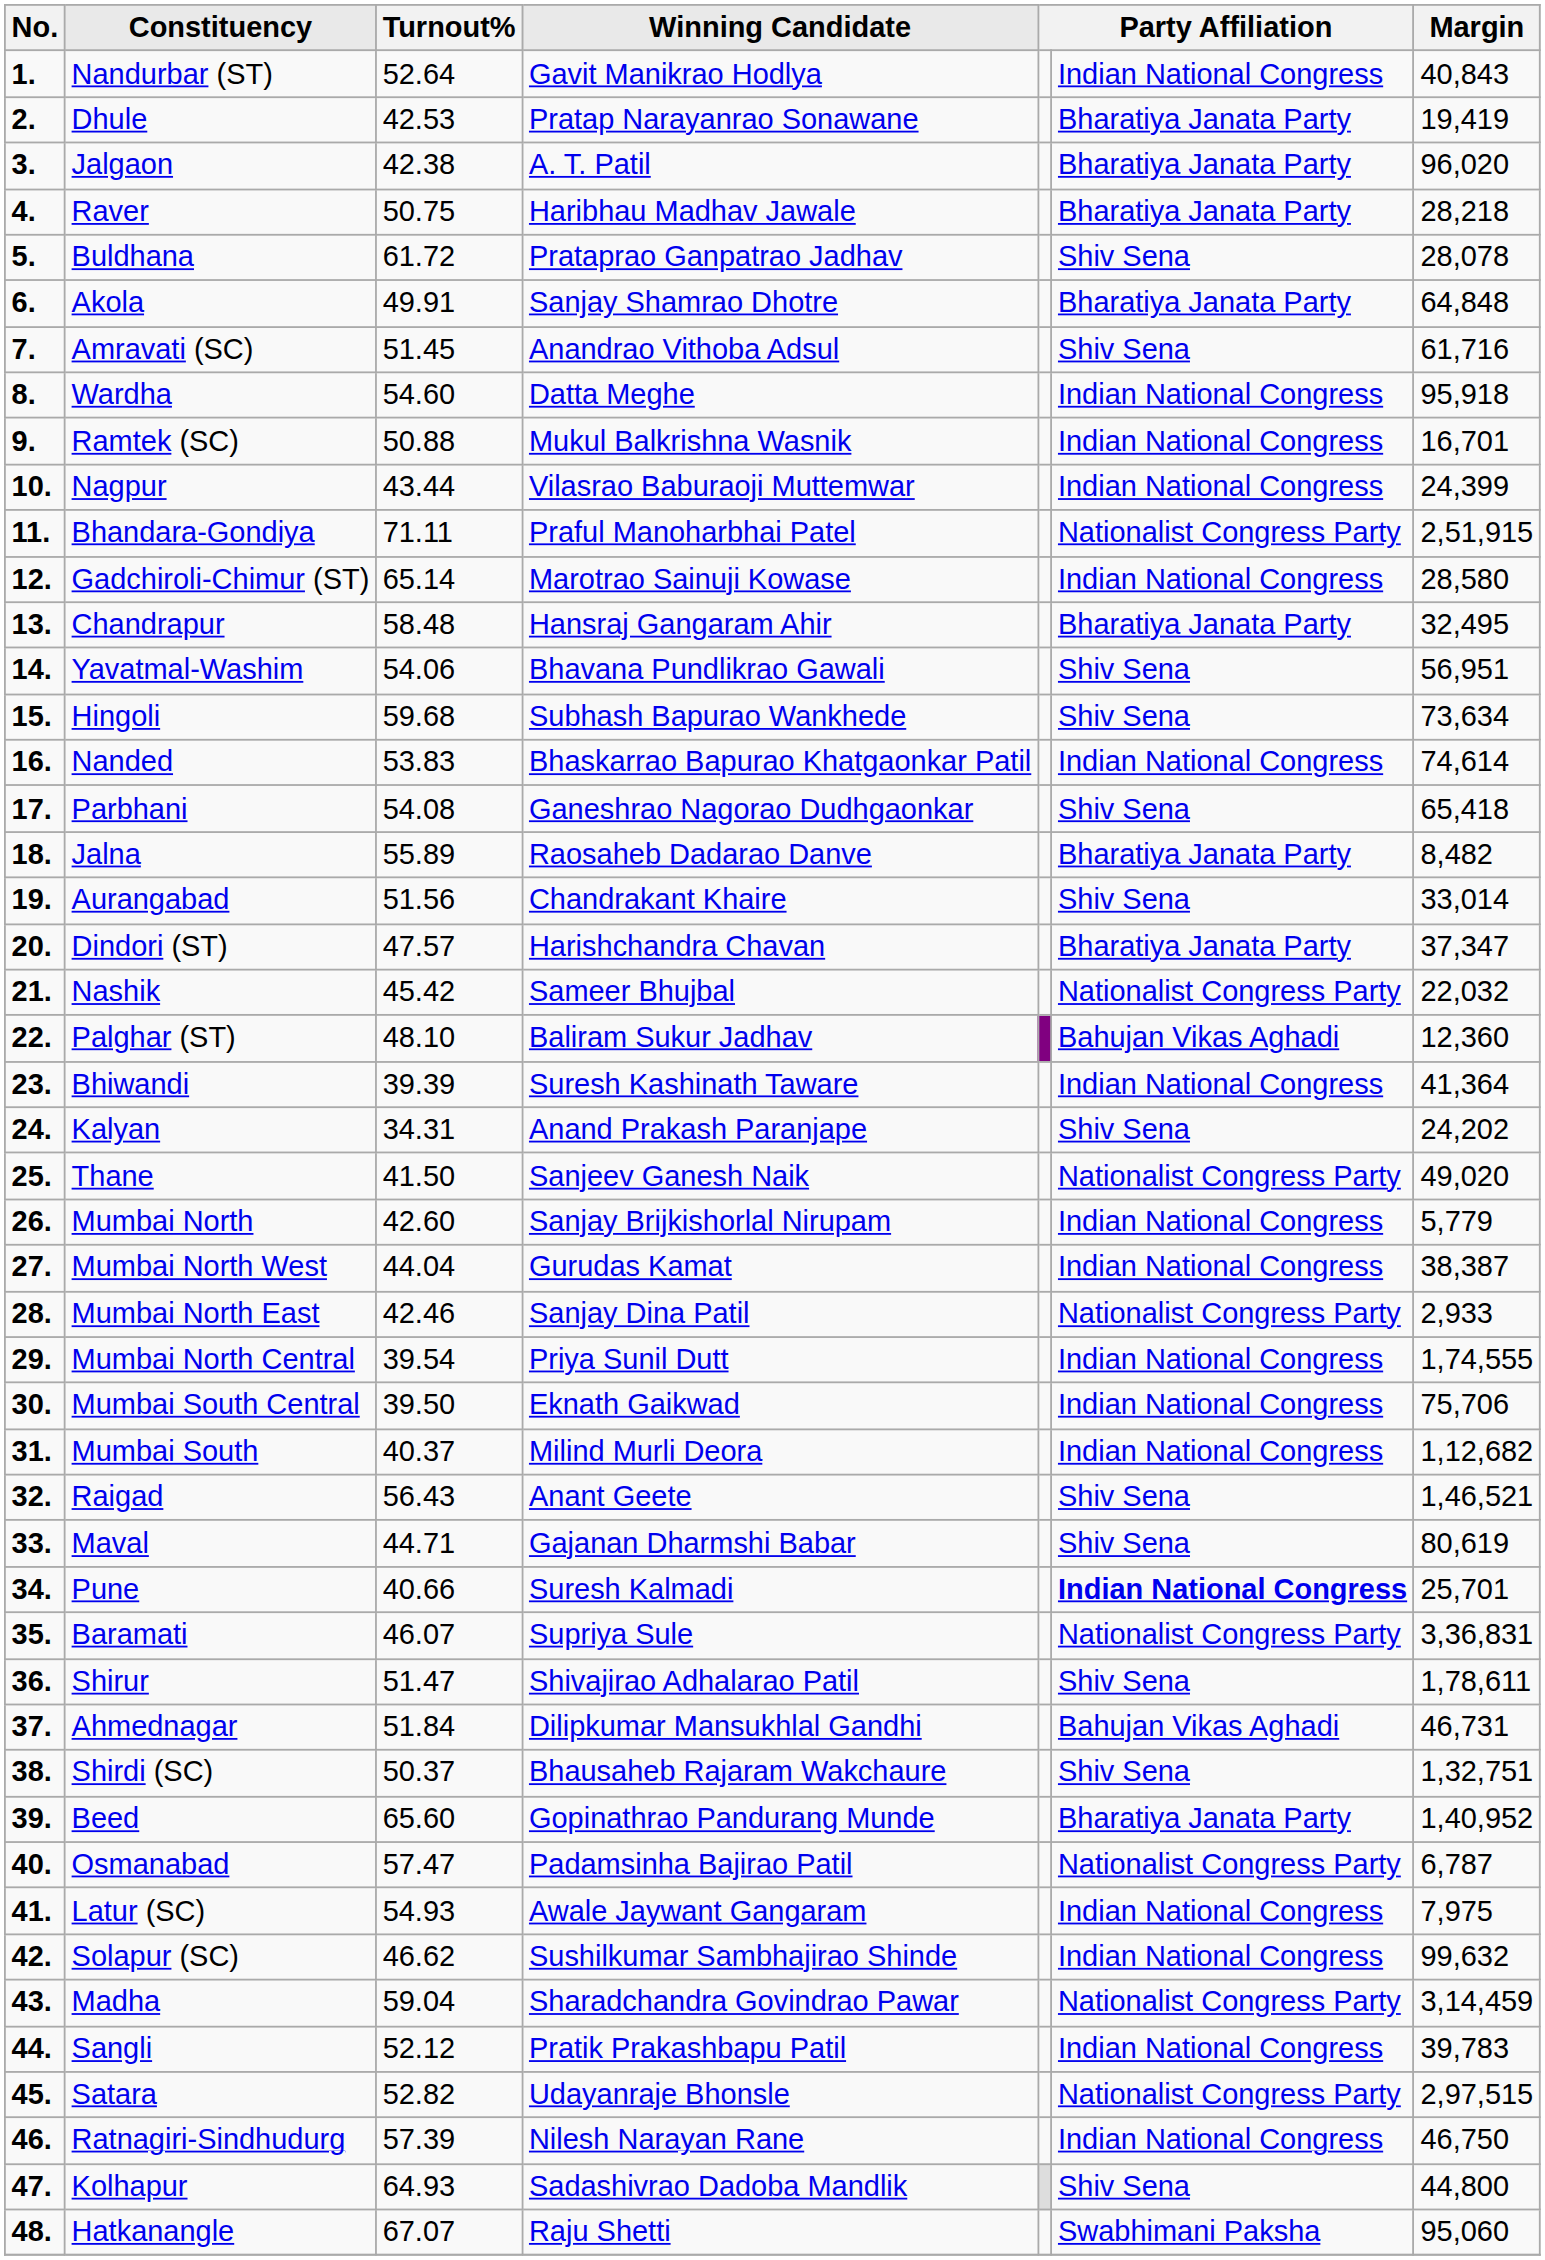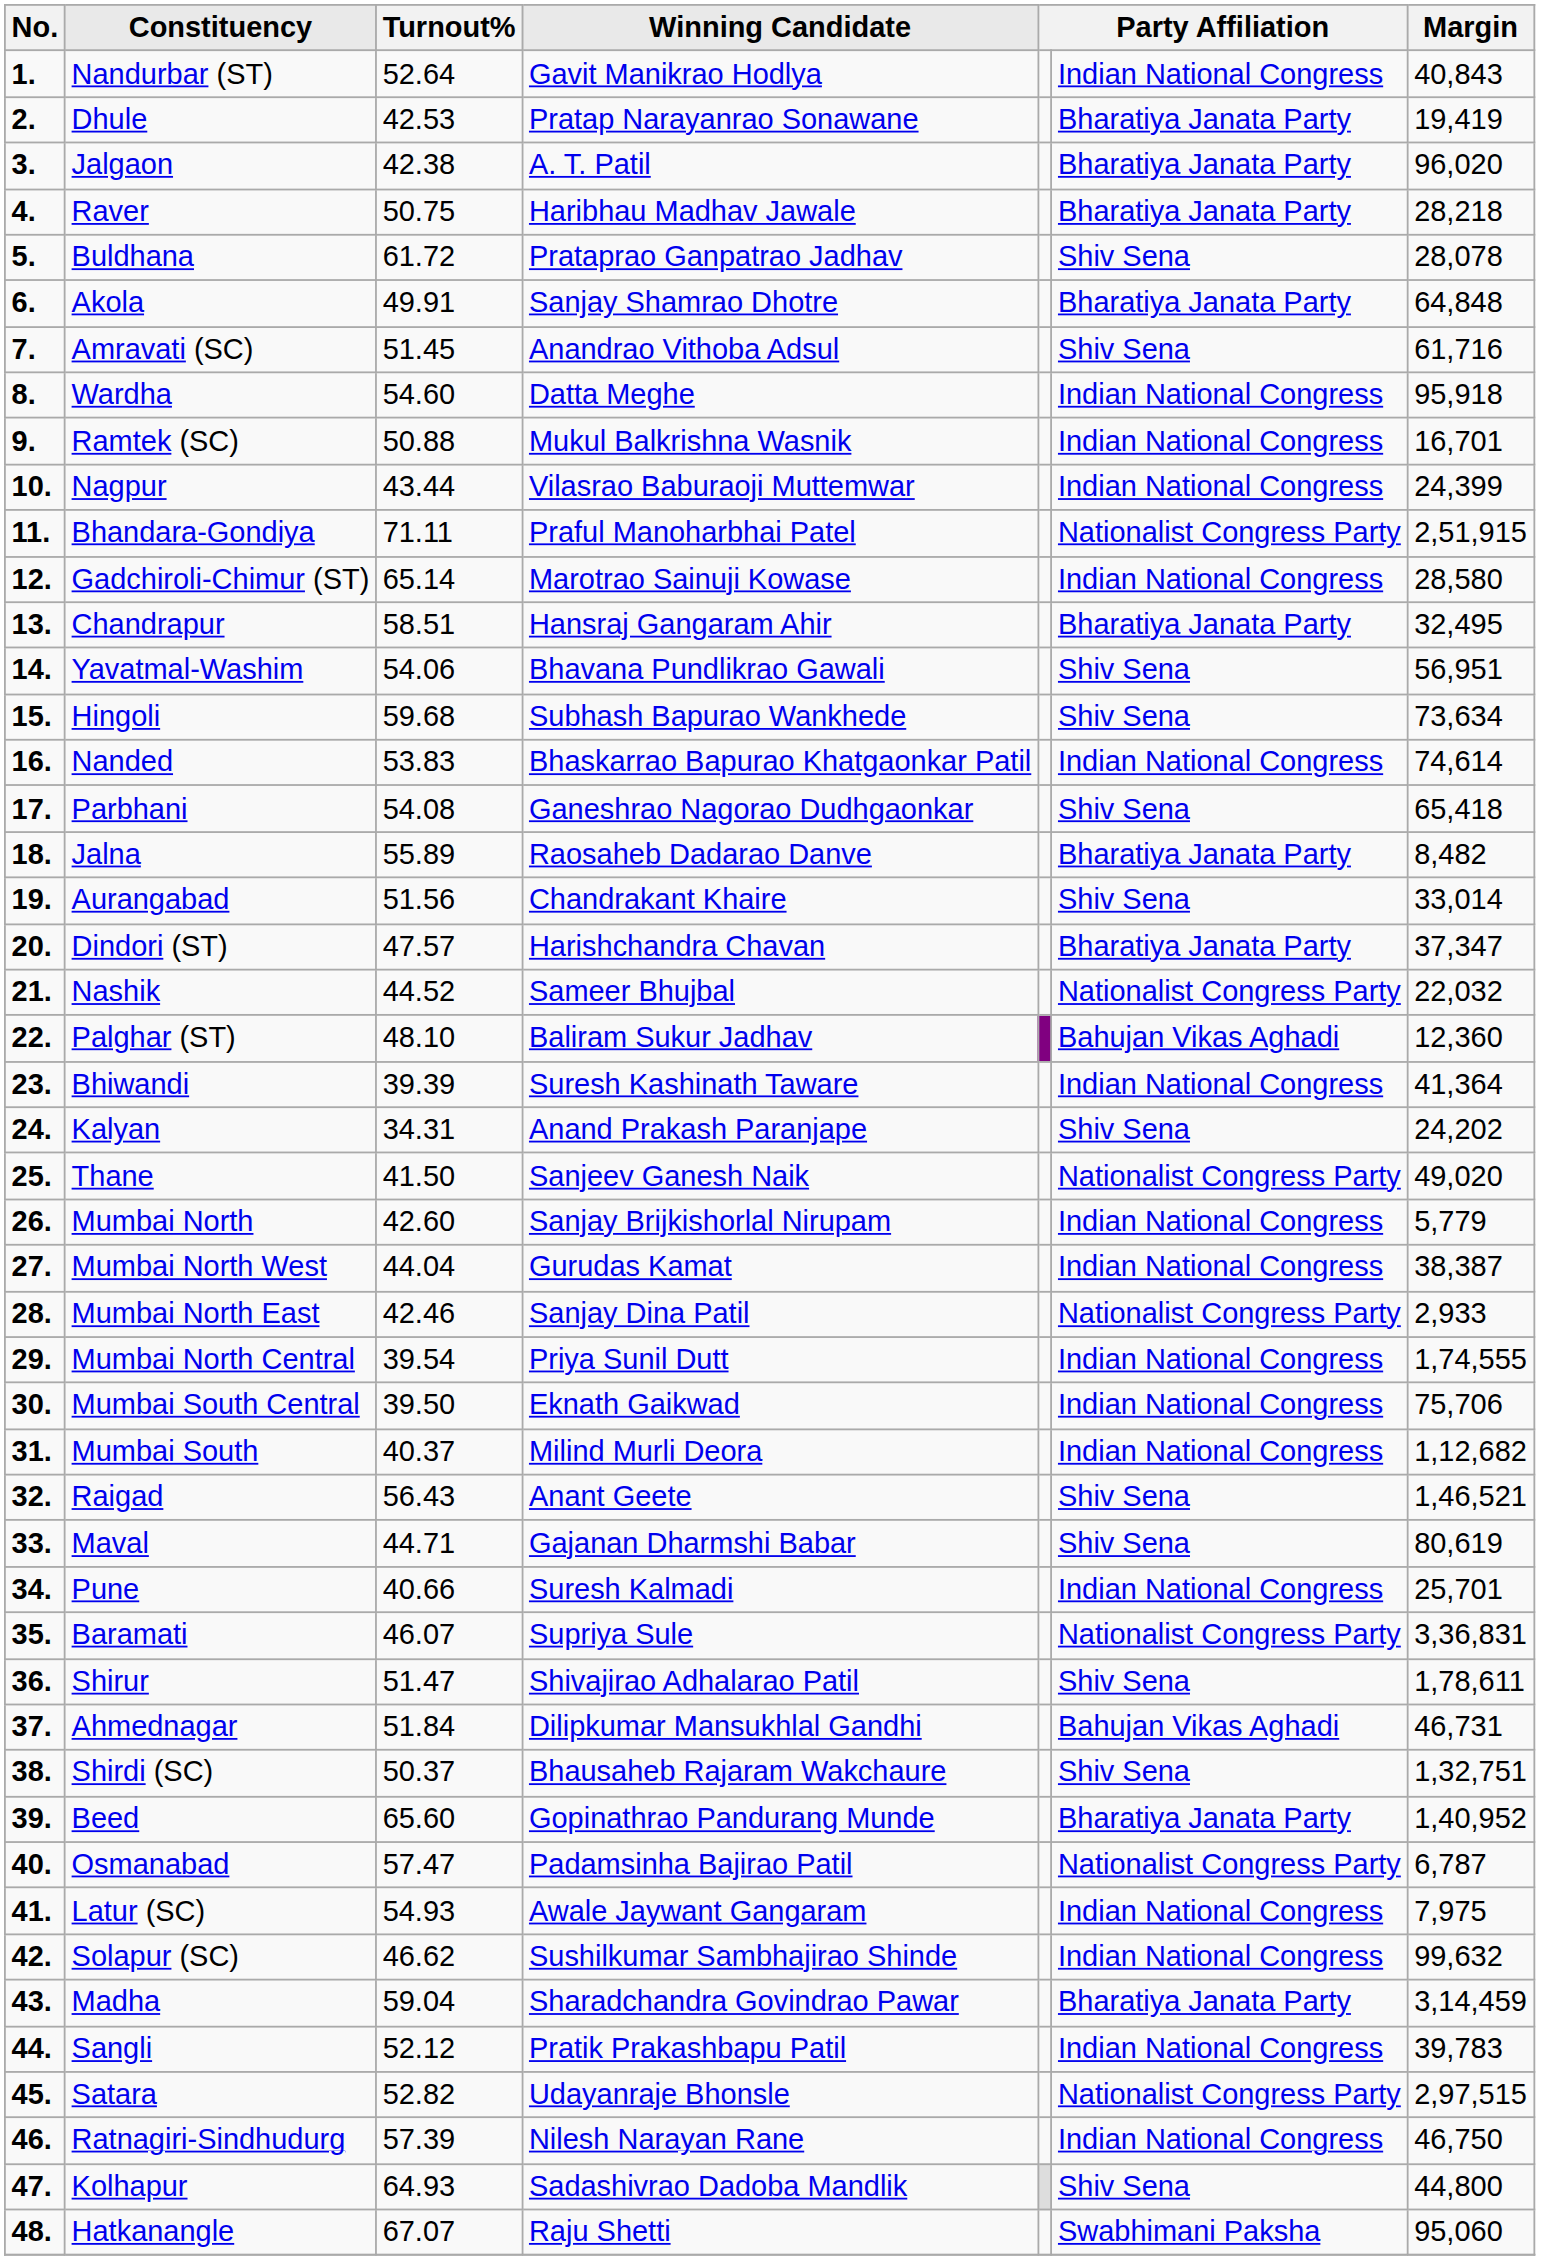Chandrapur | Turnout%: 58.48 -> 58.51
Nashik | Turnout%: 45.42 -> 44.52
Pune | column 6: bold -> normal
Madha | column 6: Nationalist Congress Party -> Bharatiya Janata Party
